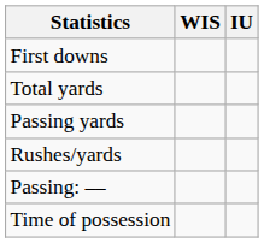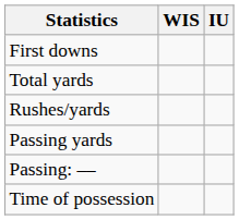rows swapped: Rushes/yards <-> Passing yards
